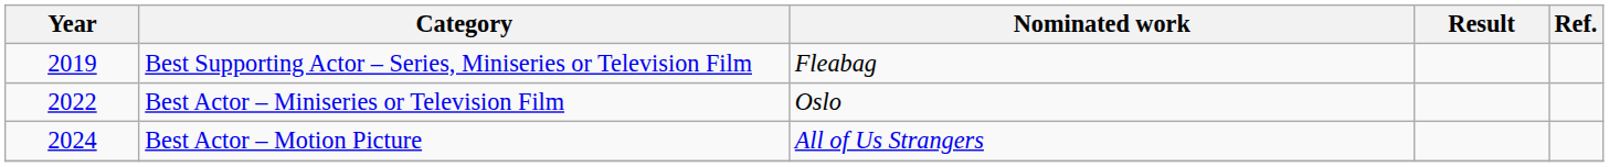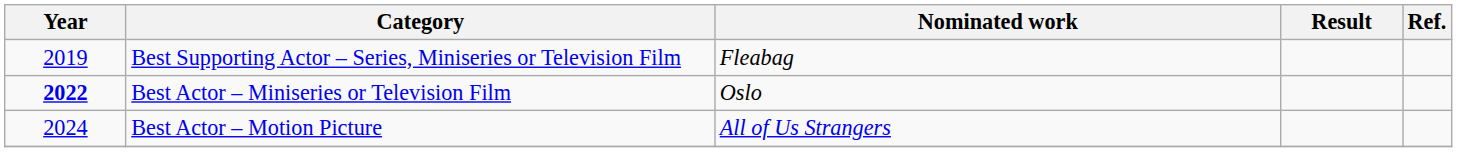Best Actor – Miniseries or Television Film | Year: normal -> bold
